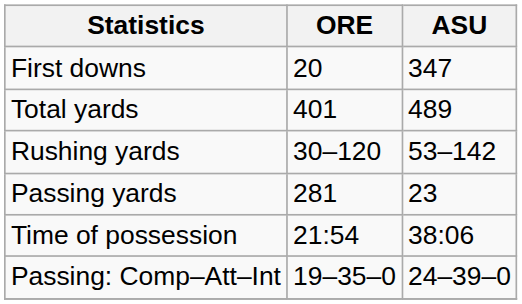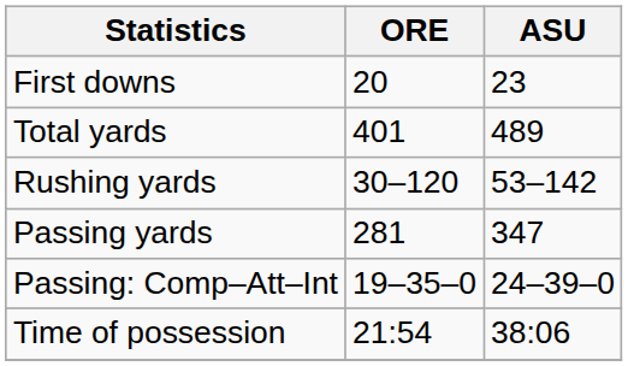First downs | ASU: 347 -> 23
Passing yards | ASU: 23 -> 347
rows swapped: Passing: Comp–Att–Int <-> Time of possession
